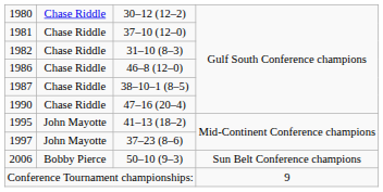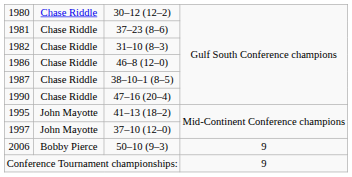1981 | column 3: 37–10 (12–0) -> 37–23 (8–6)
1997 | column 3: 37–23 (8–6) -> 37–10 (12–0)
2006 | column 4: Sun Belt Conference champions -> 9
